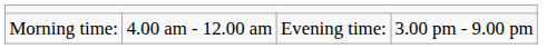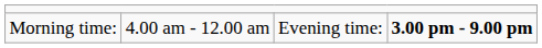Morning time: | column 4: normal -> bold
